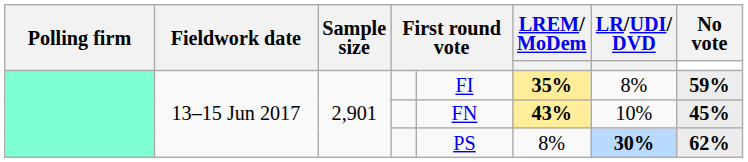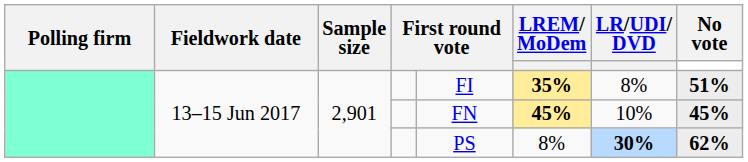row 3 | No vote: 59% -> 51%
row 4 | LREM/ MoDem: 43% -> 45%
